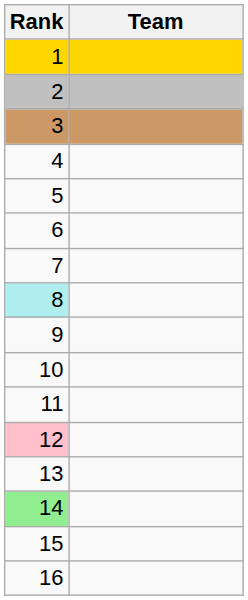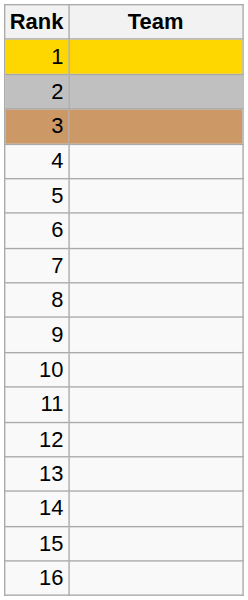8 | Rank: paleturquoise background -> no background
12 | Rank: pink background -> no background
14 | Rank: lightgreen background -> no background
